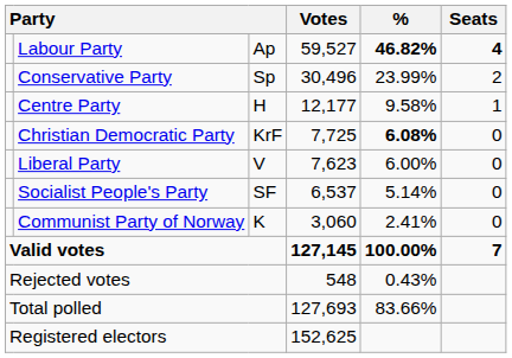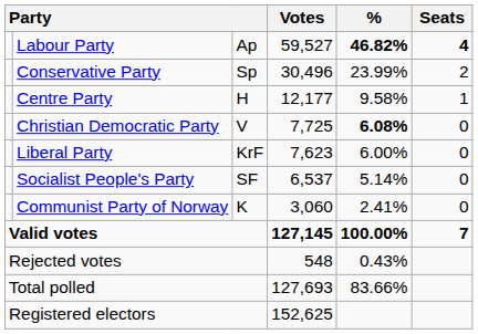Christian Democratic Party | column 3: KrF -> V
Liberal Party | column 3: V -> KrF
